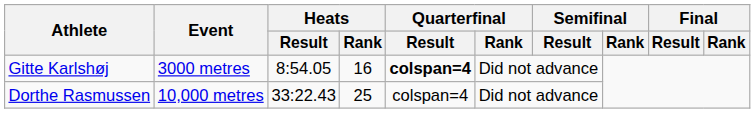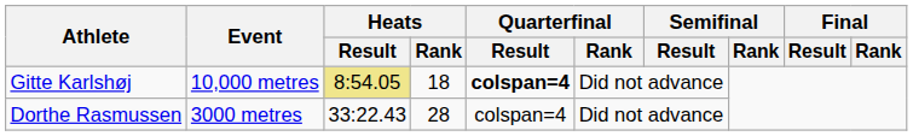Gitte Karlshøj | Event: 3000 metres -> 10,000 metres
Gitte Karlshøj | Heats / Result: no background -> khaki background
Gitte Karlshøj | Heats / Rank: 16 -> 18
Dorthe Rasmussen | Event: 10,000 metres -> 3000 metres
Dorthe Rasmussen | Heats / Rank: 25 -> 28
